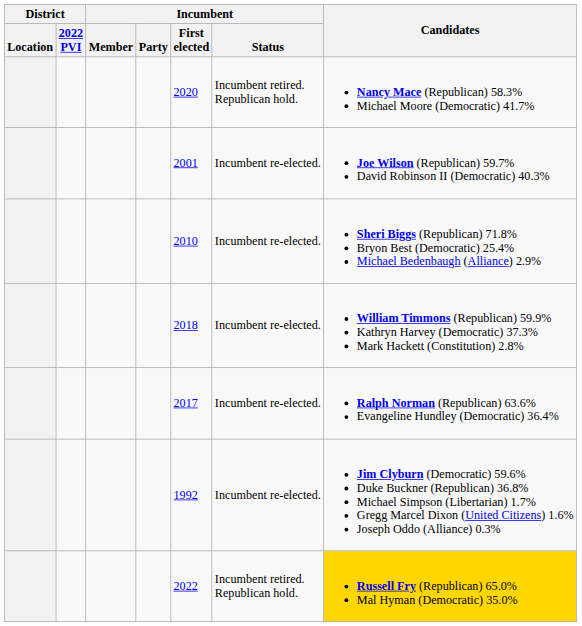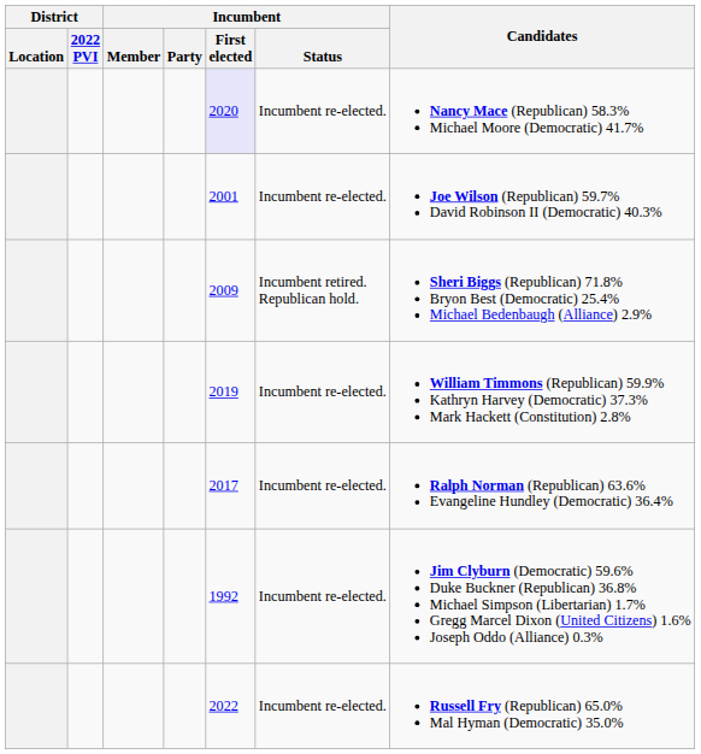row 3 | Incumbent / First elected: no background -> lavender background
row 3 | Incumbent / Status: Incumbent retired. Republican hold. -> Incumbent re-elected.
row 5 | Incumbent / First elected: 2010 -> 2009
row 5 | Incumbent / Status: Incumbent re-elected. -> Incumbent retired. Republican hold.
row 6 | Incumbent / First elected: 2018 -> 2019
row 9 | Incumbent / Status: Incumbent retired. Republican hold. -> Incumbent re-elected.
row 9 | Candidates: gold background -> no background
